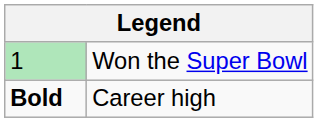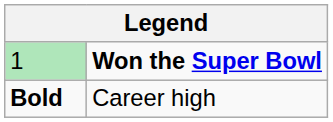1 | column 2: normal -> bold
